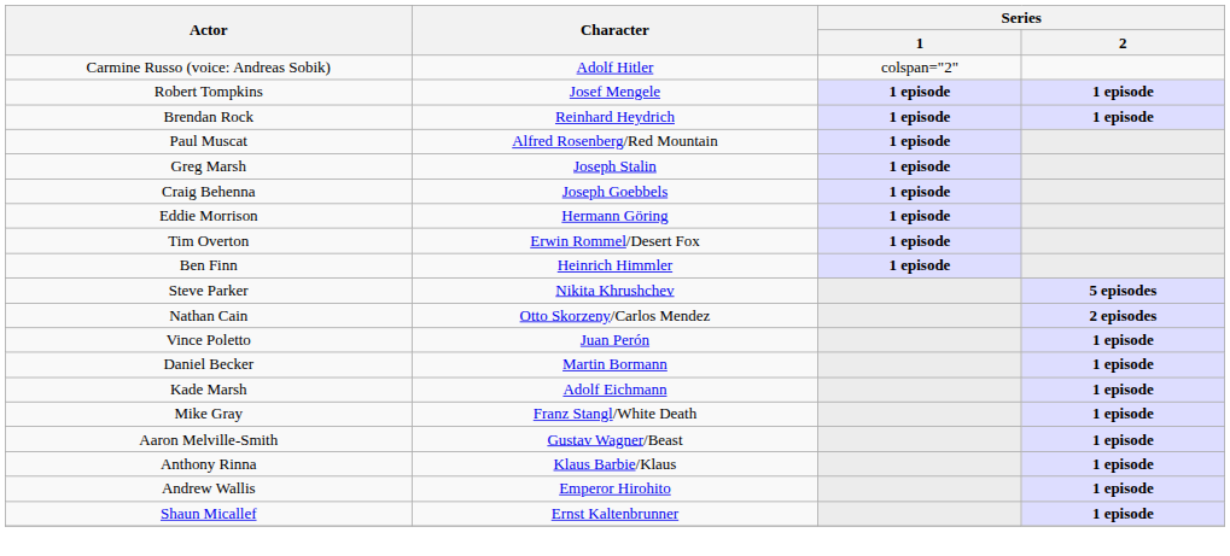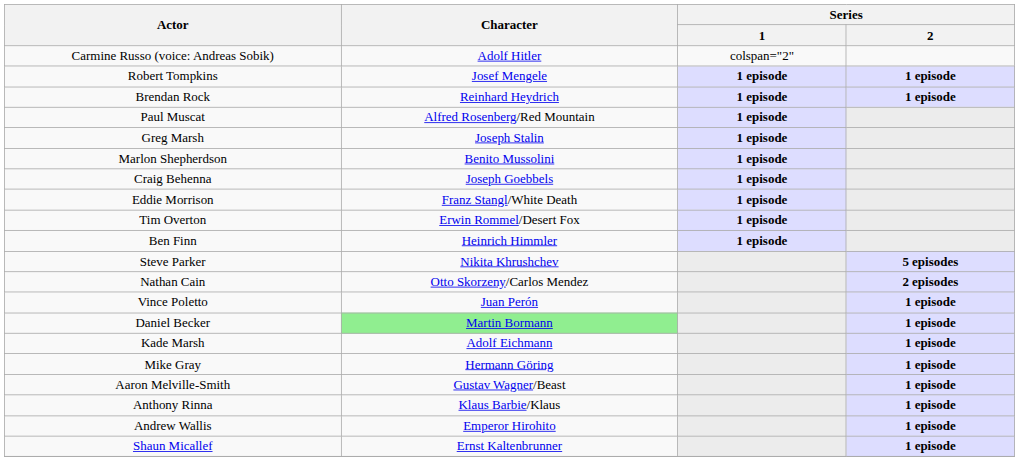+ row: Marlon Shepherdson | Benito Mussolini | 1 episode
Eddie Morrison | Character: Hermann Göring -> Franz Stangl/White Death
Daniel Becker | Character: no background -> lightgreen background
Mike Gray | Character: Franz Stangl/White Death -> Hermann Göring
